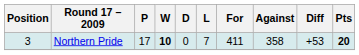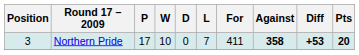Northern Pride | W: bold -> normal
Northern Pride | Against: normal -> bold
Northern Pride | Diff: normal -> bold
